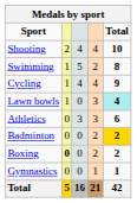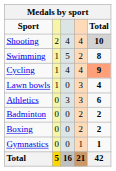Shooting | Total: no background -> lightgrey background
Cycling | Total: no background -> lightsalmon background
Lawn bowls | Total: paleturquoise background -> no background
Badminton | Total: gold background -> no background
Boxing | column 2: bold -> normal
